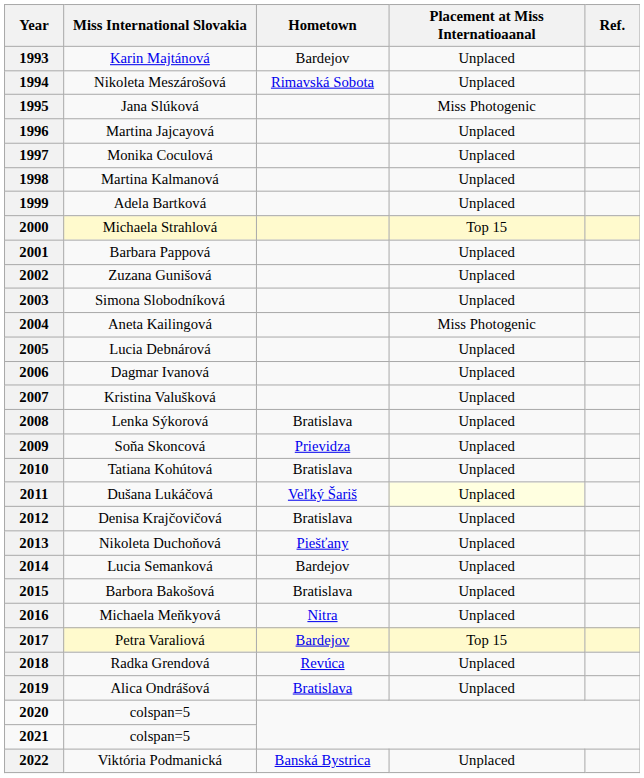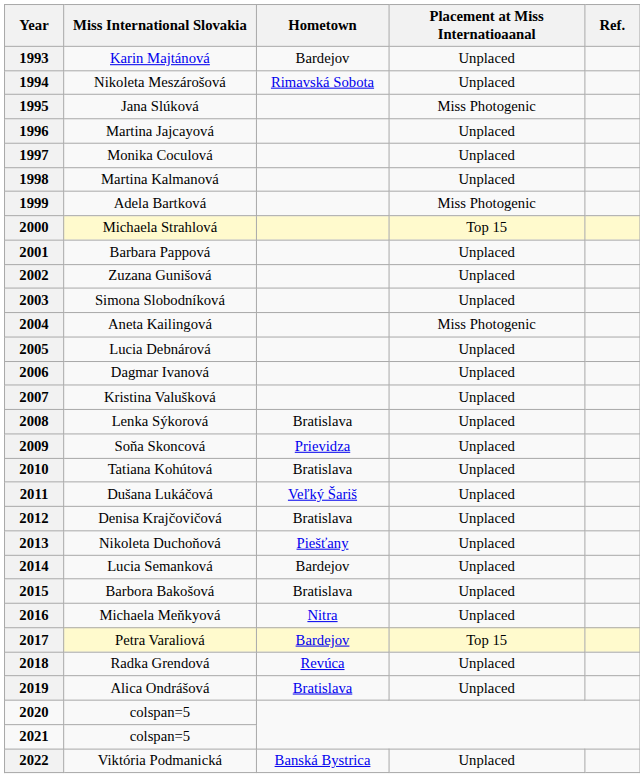1999 | Placement at Miss Internatioaanal: Unplaced -> Miss Photogenic
2011 | Placement at Miss Internatioaanal: lightyellow background -> no background
